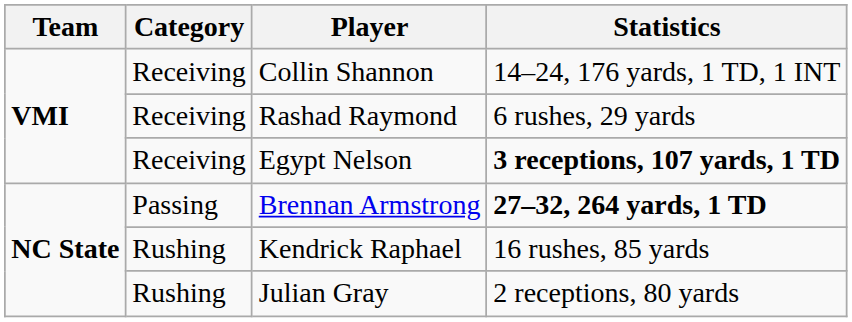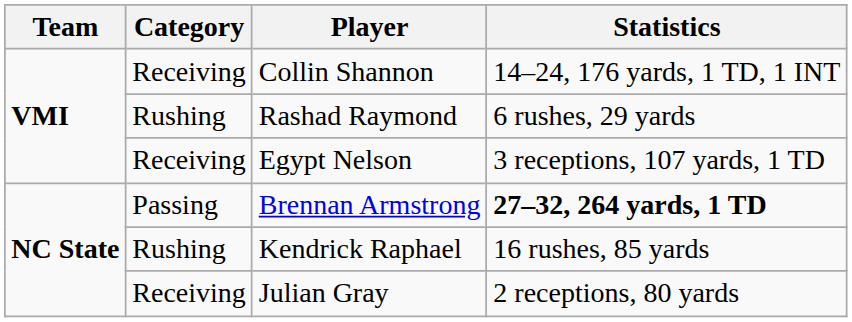Rashad Raymond | Category: Receiving -> Rushing
Egypt Nelson | Statistics: bold -> normal
Julian Gray | Category: Rushing -> Receiving
